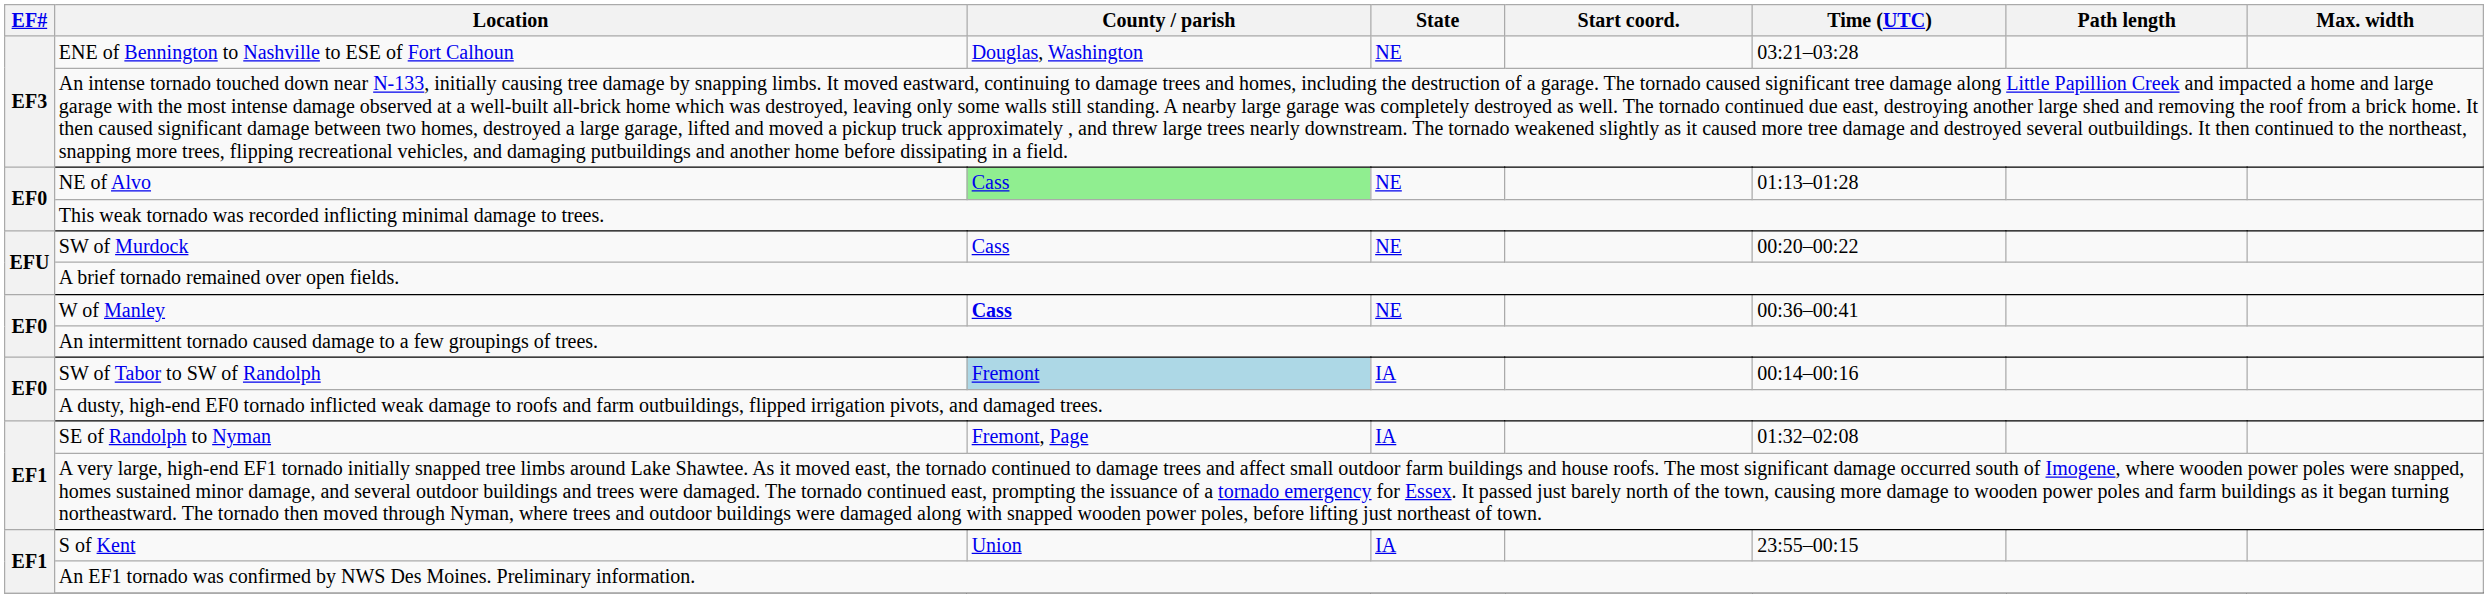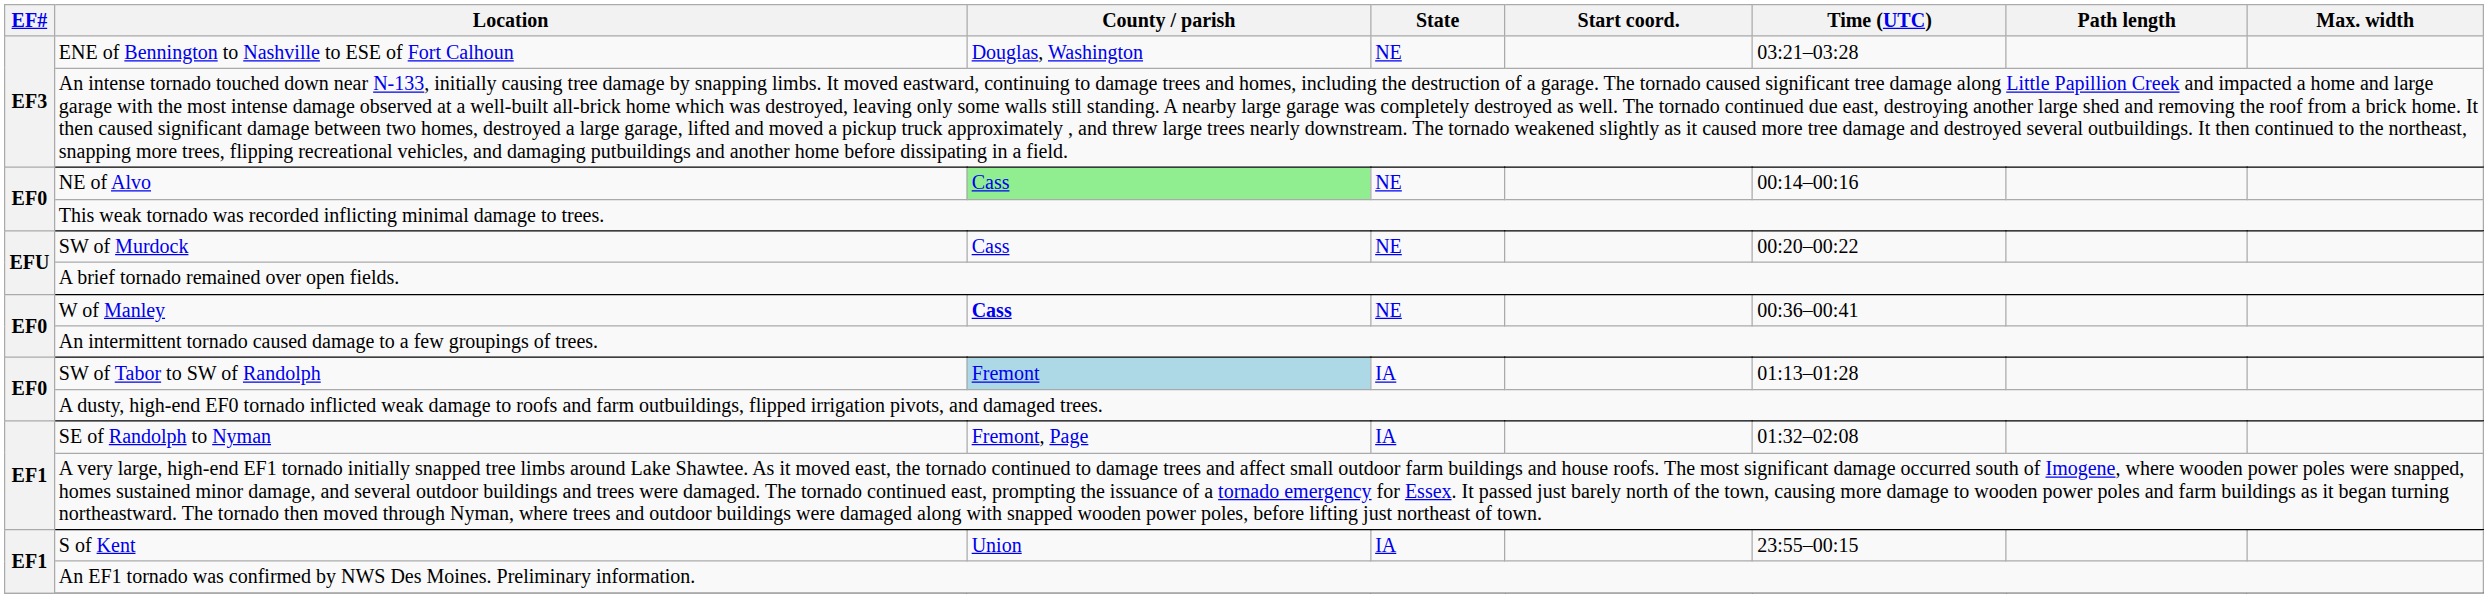NE of Alvo | Time (UTC): 01:13–01:28 -> 00:14–00:16
SW of Tabor to SW of Randolph | Time (UTC): 00:14–00:16 -> 01:13–01:28
